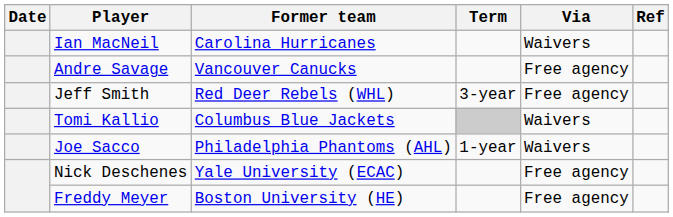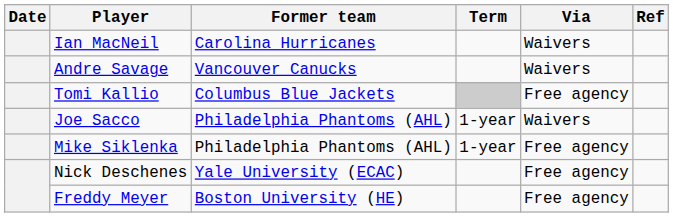Andre Savage | Via: Free agency -> Waivers
- row: Jeff Smith | Red Deer Rebels (WHL) | 3-year | Free agency
Tomi Kallio | Via: Waivers -> Free agency
+ row: Mike Siklenka | Philadelphia Phantoms (AHL) | 1-year | Free agency
